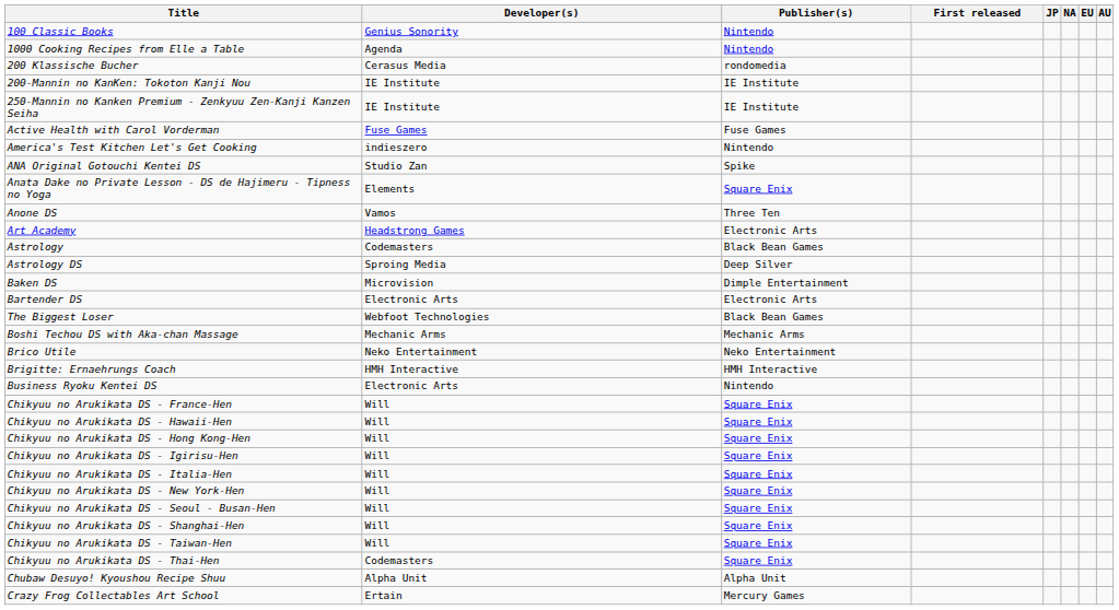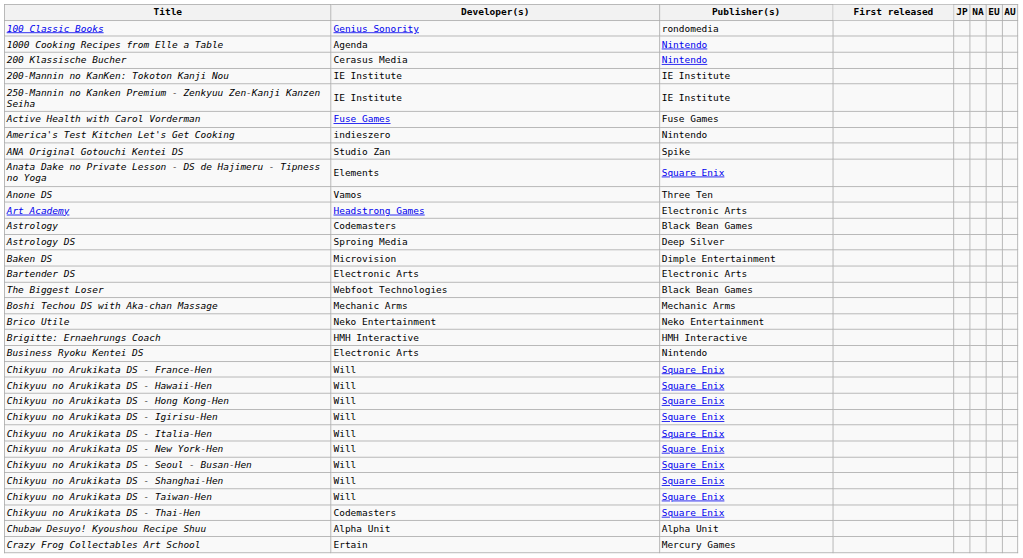100 Classic Books | Publisher(s): Nintendo -> rondomedia
200 Klassische Bucher | Publisher(s): rondomedia -> Nintendo
